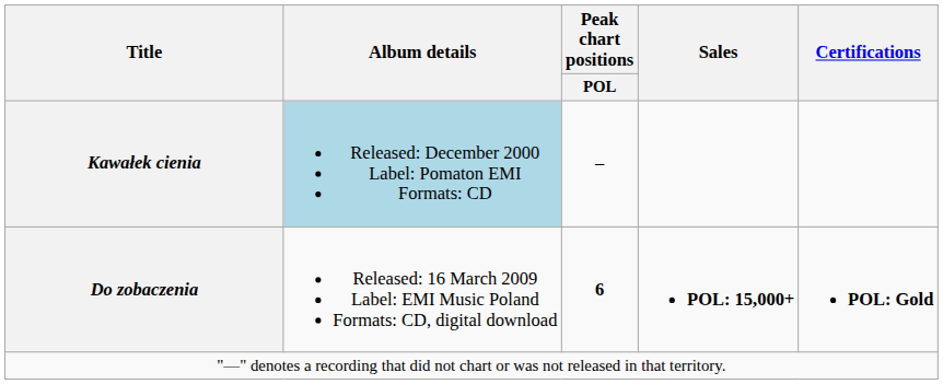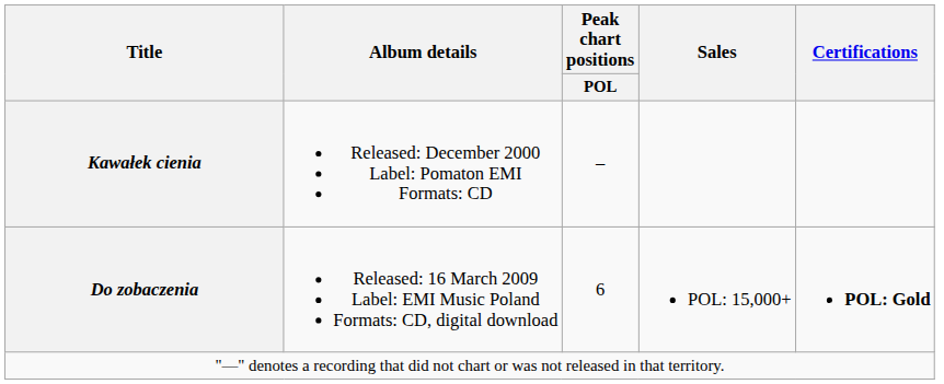Kawałek cienia | Album details: lightblue background -> no background
Do zobaczenia | Peak chart positions / POL: bold -> normal
Do zobaczenia | Sales: bold -> normal
